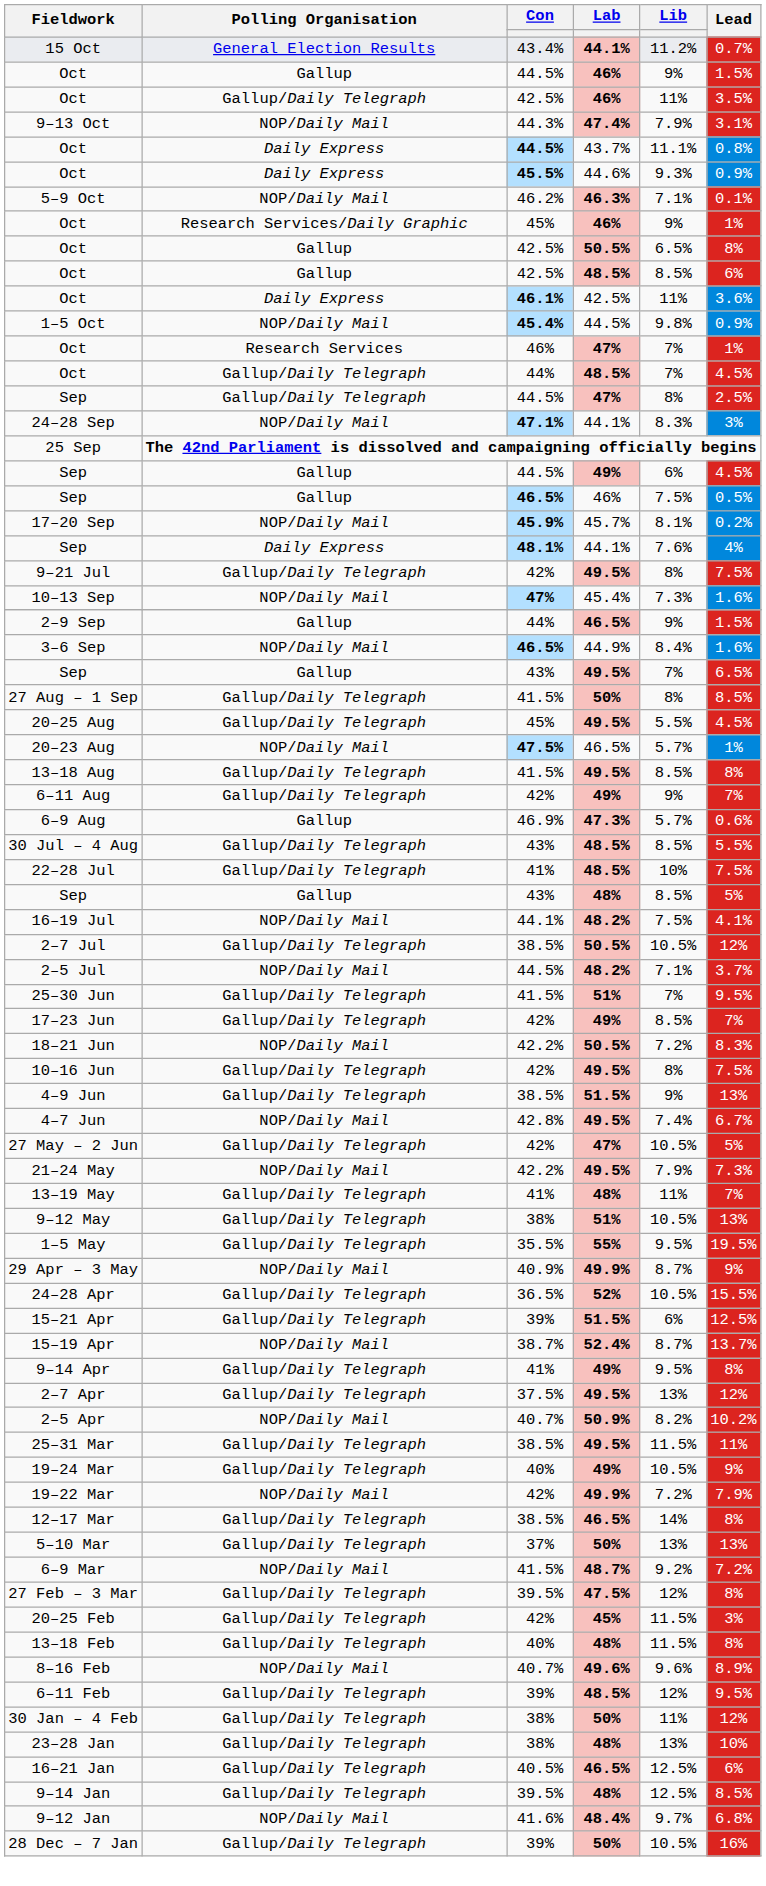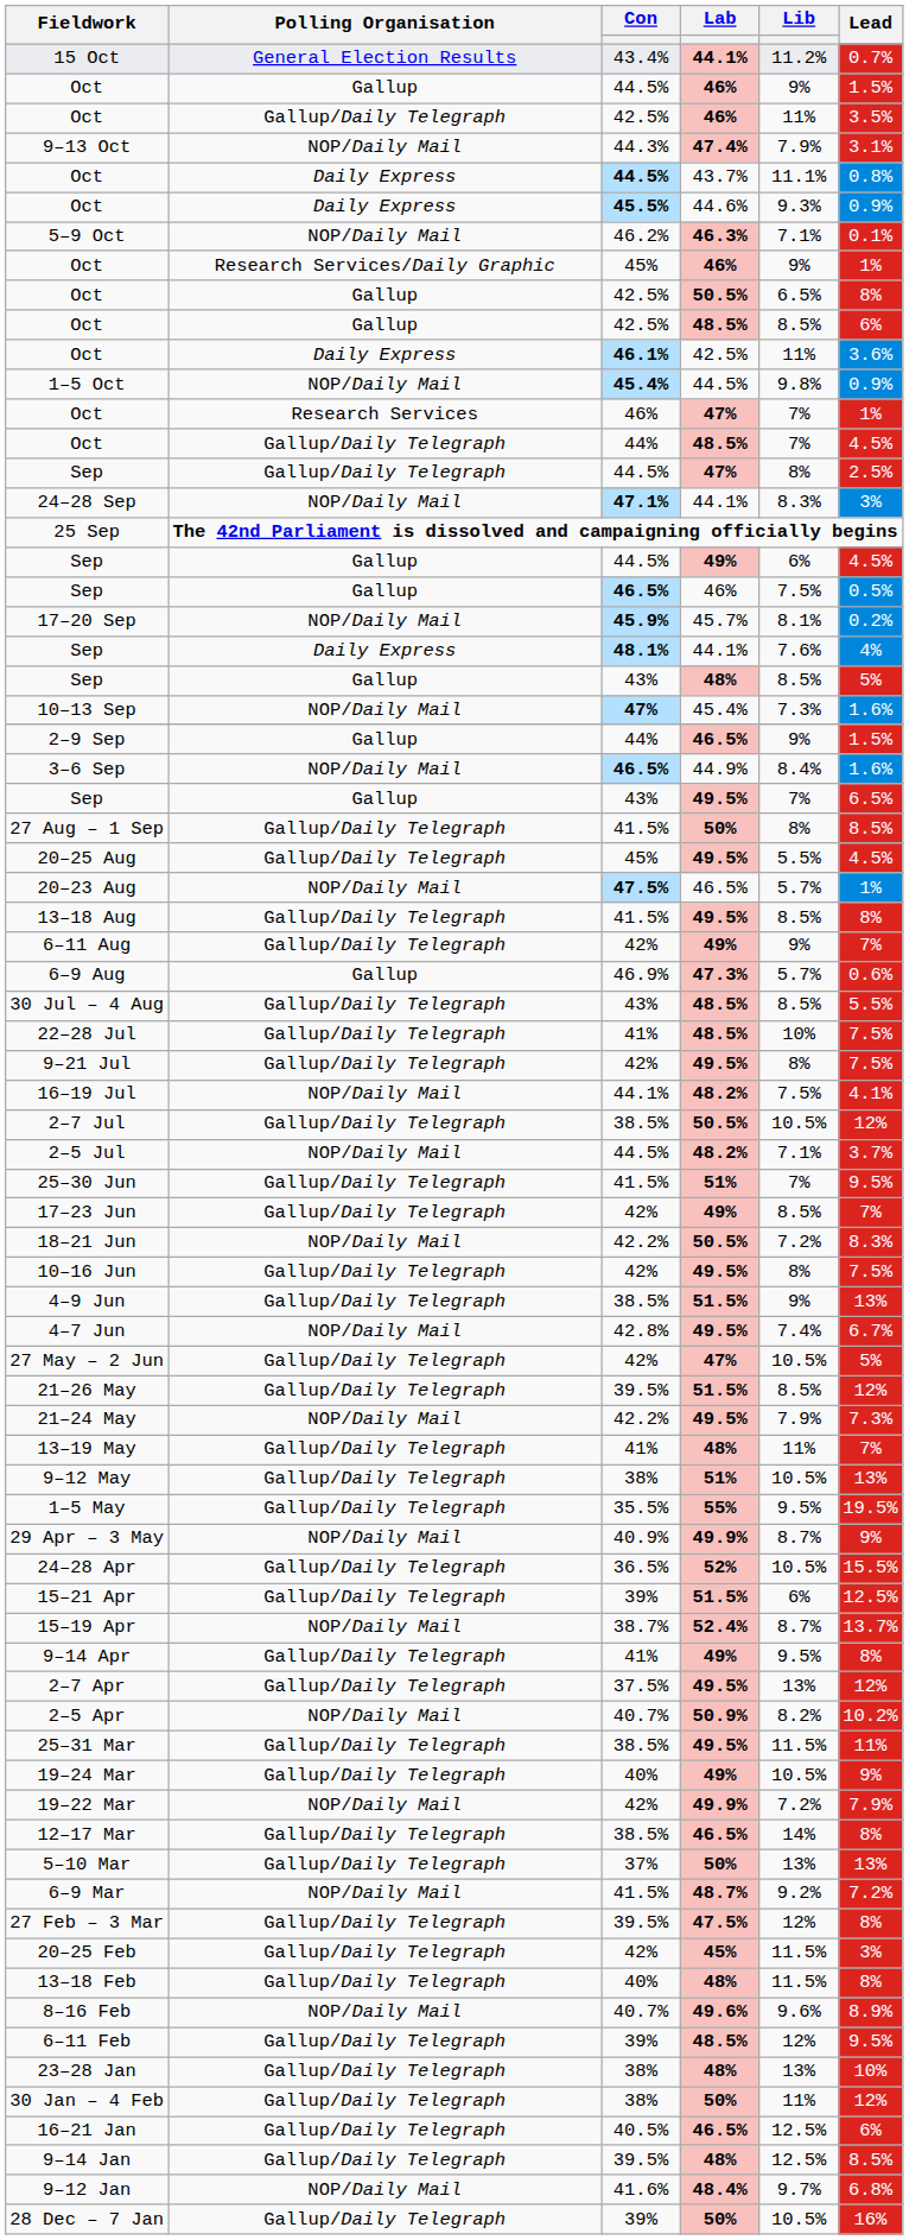rows swapped: Sep / 48% <-> 9–21 Jul
+ row: 21–26 May | Gallup/Daily Telegraph | 39.5% | 51.5% | 8.5% | 12%
rows swapped: 30 Jan – 4 Feb <-> 23–28 Jan
